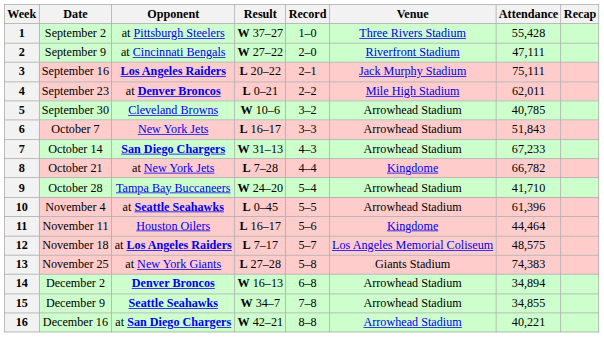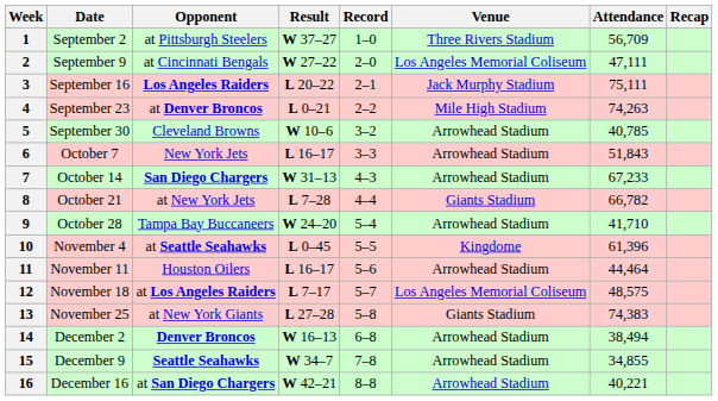1 | Attendance: 55,428 -> 56,709
2 | Venue: Riverfront Stadium -> Los Angeles Memorial Coliseum
4 | Attendance: 62,011 -> 74,263
8 | Venue: Kingdome -> Giants Stadium
10 | Venue: Arrowhead Stadium -> Kingdome
11 | Venue: Kingdome -> Arrowhead Stadium
14 | Attendance: 34,894 -> 38,494
